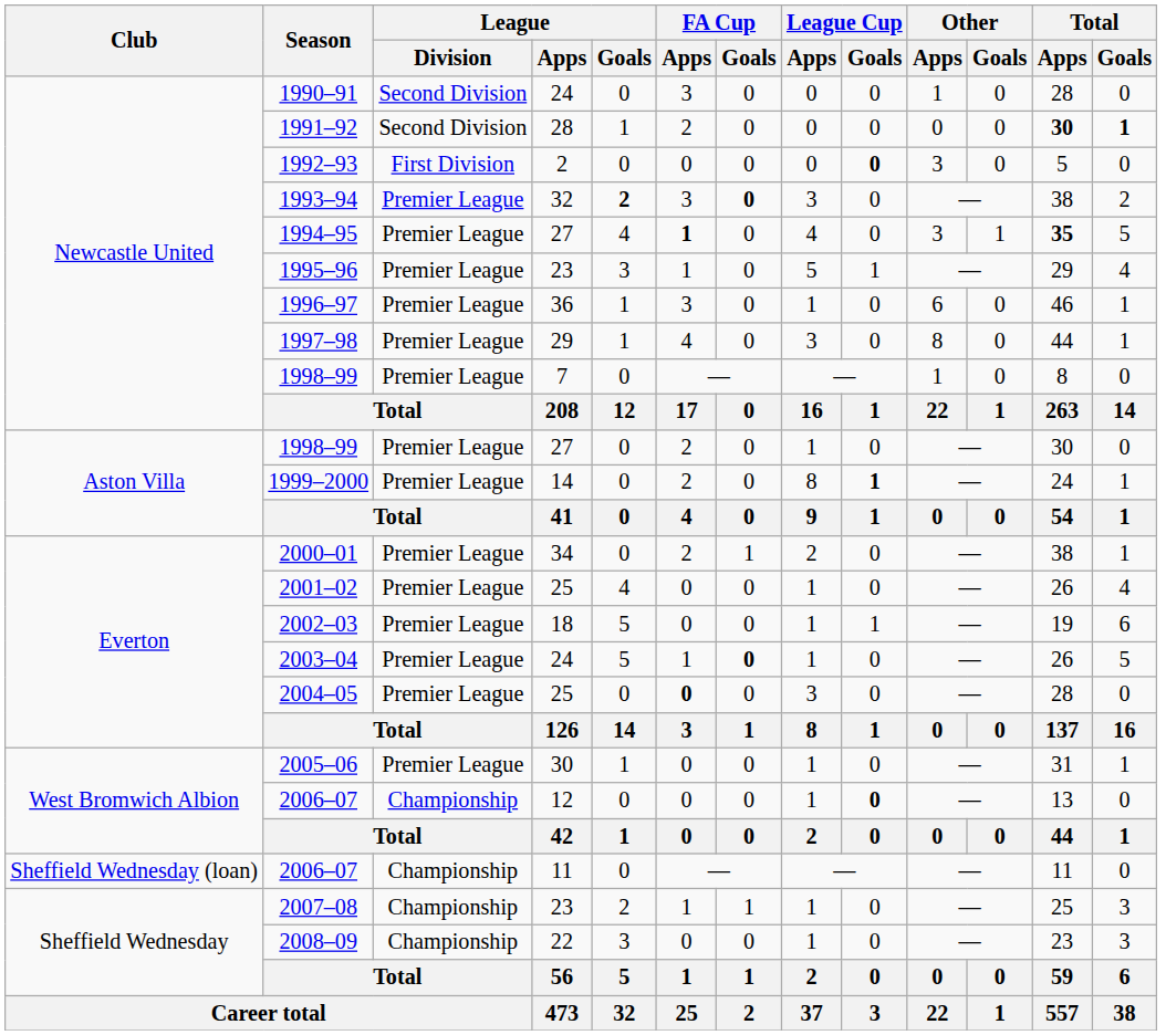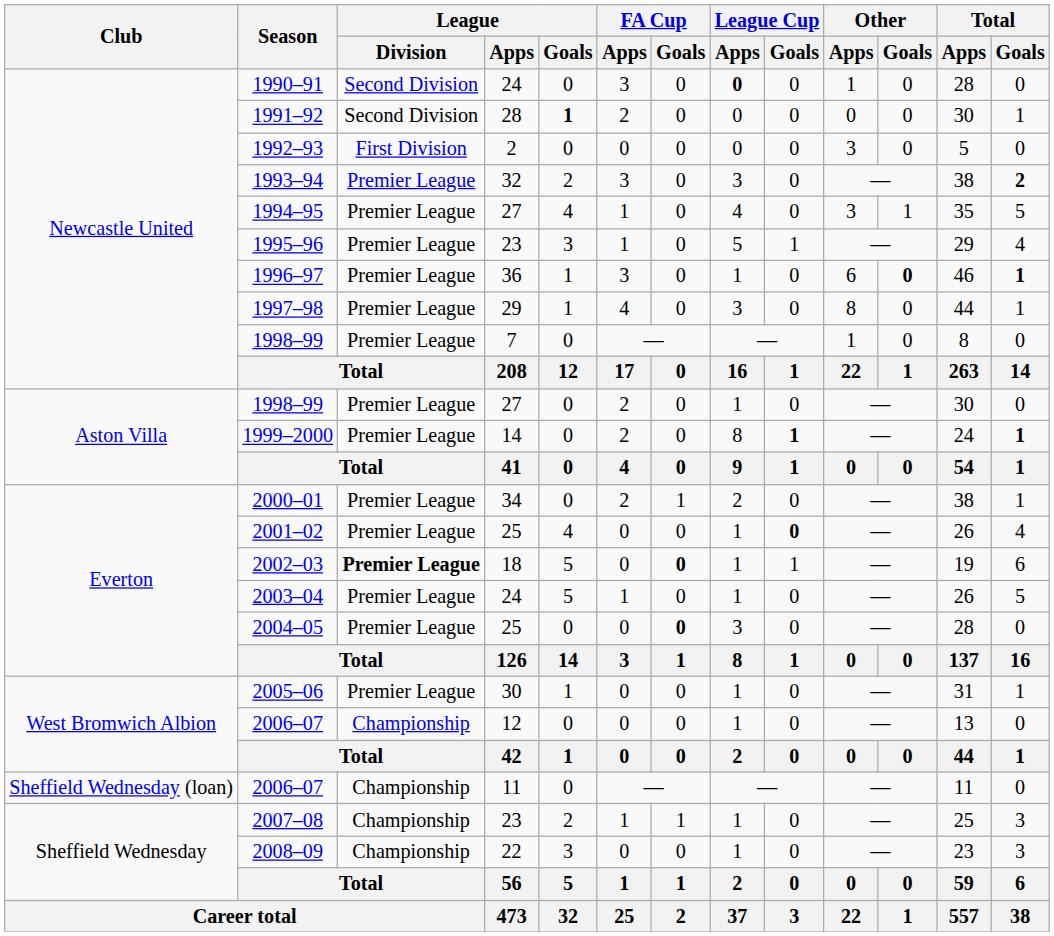1990–91 | League Cup / Apps: normal -> bold
1991–92 | League / Goals: normal -> bold
1991–92 | Total / Apps: bold -> normal
1991–92 | Total / Goals: bold -> normal
1992–93 | League Cup / Goals: bold -> normal
1993–94 | League / Goals: bold -> normal
1993–94 | FA Cup / Goals: bold -> normal
1993–94 | Total / Goals: normal -> bold
1994–95 | FA Cup / Apps: bold -> normal
1994–95 | Total / Apps: bold -> normal
1996–97 | Other / Goals: normal -> bold
1996–97 | Total / Goals: normal -> bold
1999–2000 | Total / Goals: normal -> bold
2001–02 | League Cup / Goals: normal -> bold
2002–03 | League / Division: normal -> bold
2002–03 | FA Cup / Goals: normal -> bold
2003–04 | FA Cup / Goals: bold -> normal
2004–05 | FA Cup / Apps: bold -> normal
2004–05 | FA Cup / Goals: normal -> bold
2006–07 / 12 | League Cup / Goals: bold -> normal
